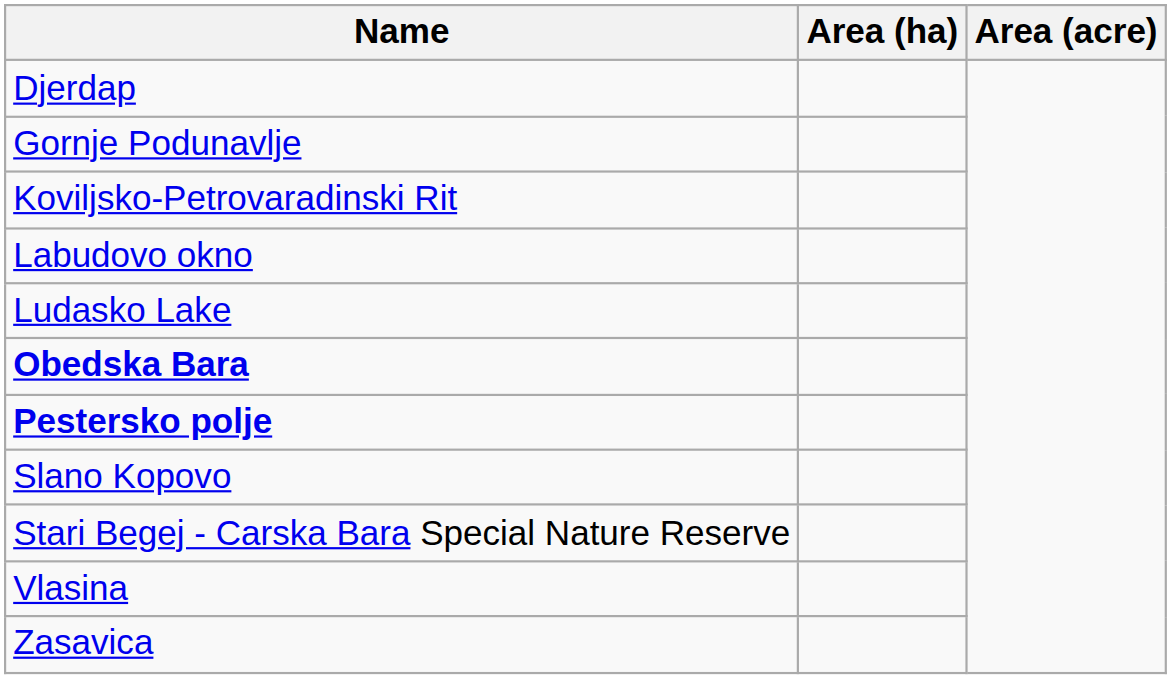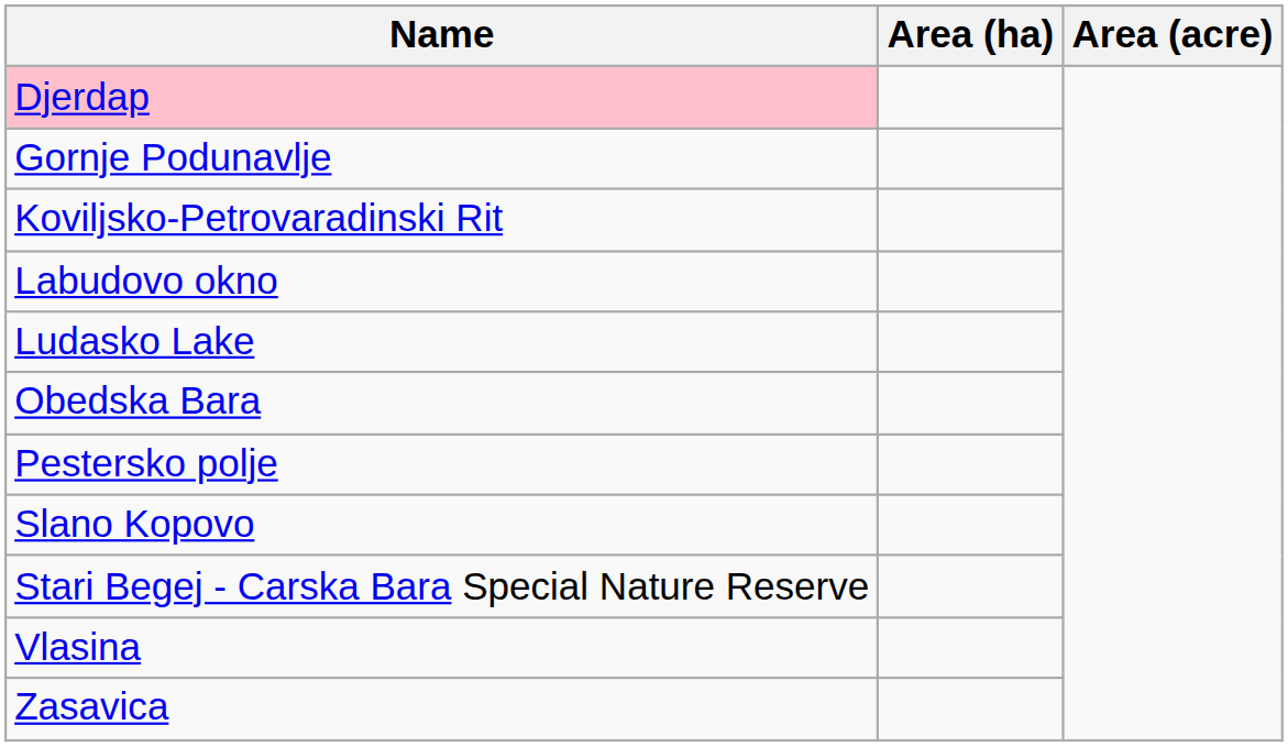Djerdap | Name: no background -> pink background
Obedska Bara | Name: bold -> normal
Pestersko polje | Name: bold -> normal
